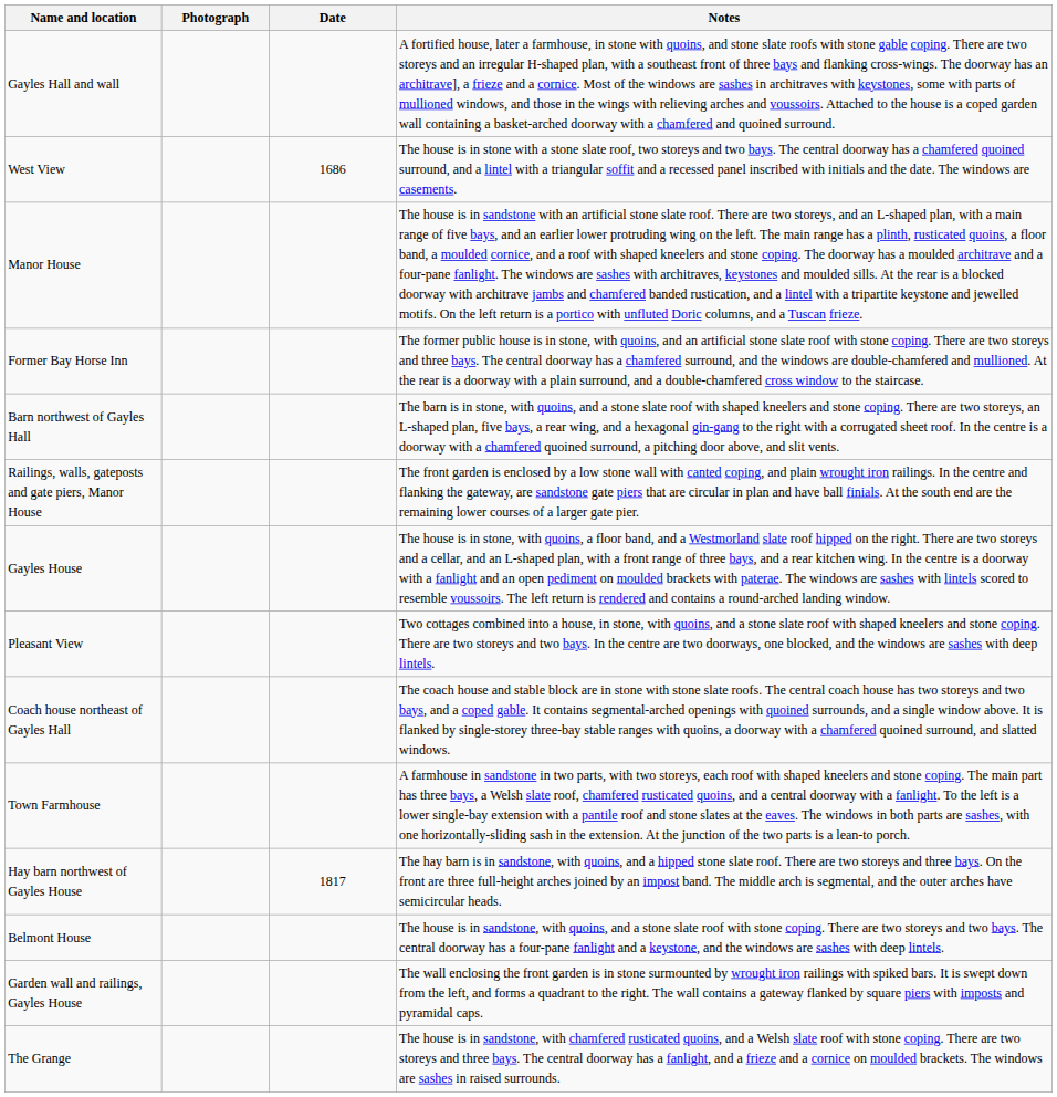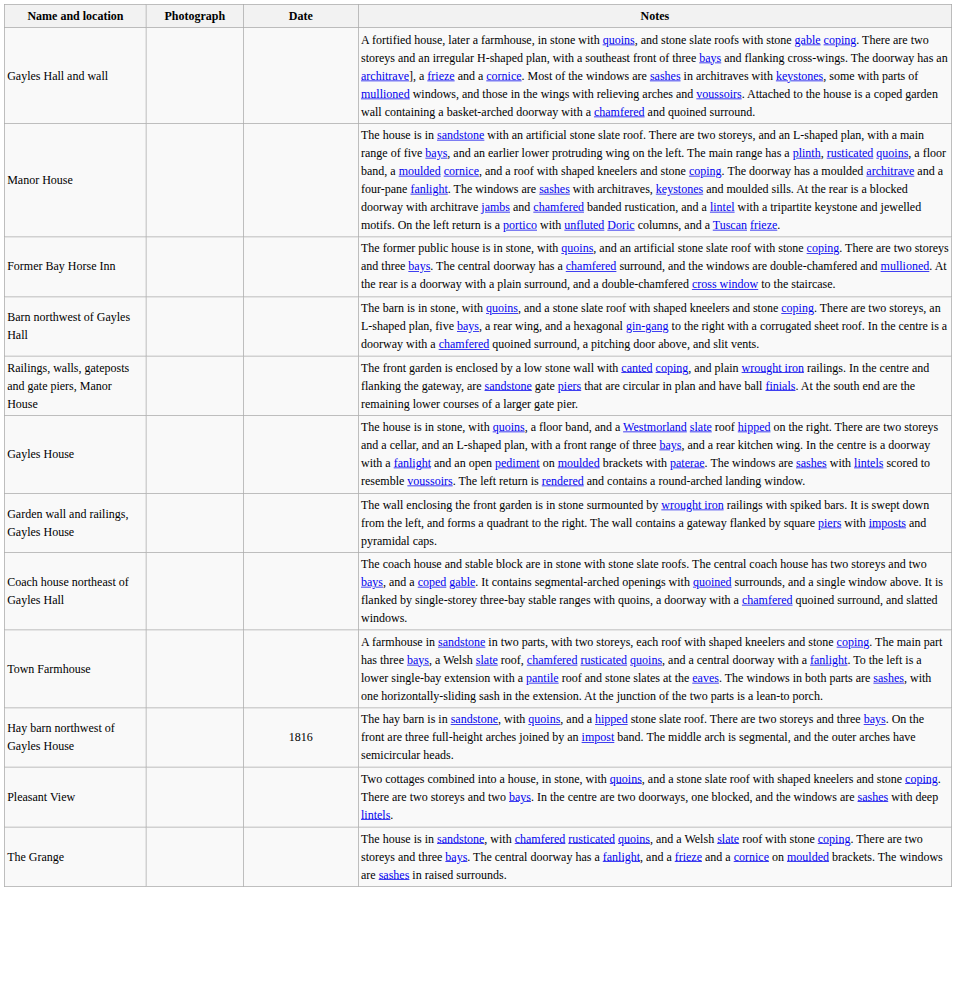- row: West View | 1686 | The house is in stone with a stone slate roof, two storeys and two bays. The central doorway has a chamfered quoined surround, and a lintel with a triangular soffit and a recessed panel inscribed with initials and the date. The windows are casements.
rows swapped: Pleasant View <-> Garden wall and railings, Gayles House
Hay barn northwest of Gayles House | Date: 1817 -> 1816
- row: Belmont House | The house is in sandstone, with quoins, and a stone slate roof with stone coping. There are two storeys and two bays. The central doorway has a four-pane fanlight and a keystone, and the windows are sashes with deep lintels.
